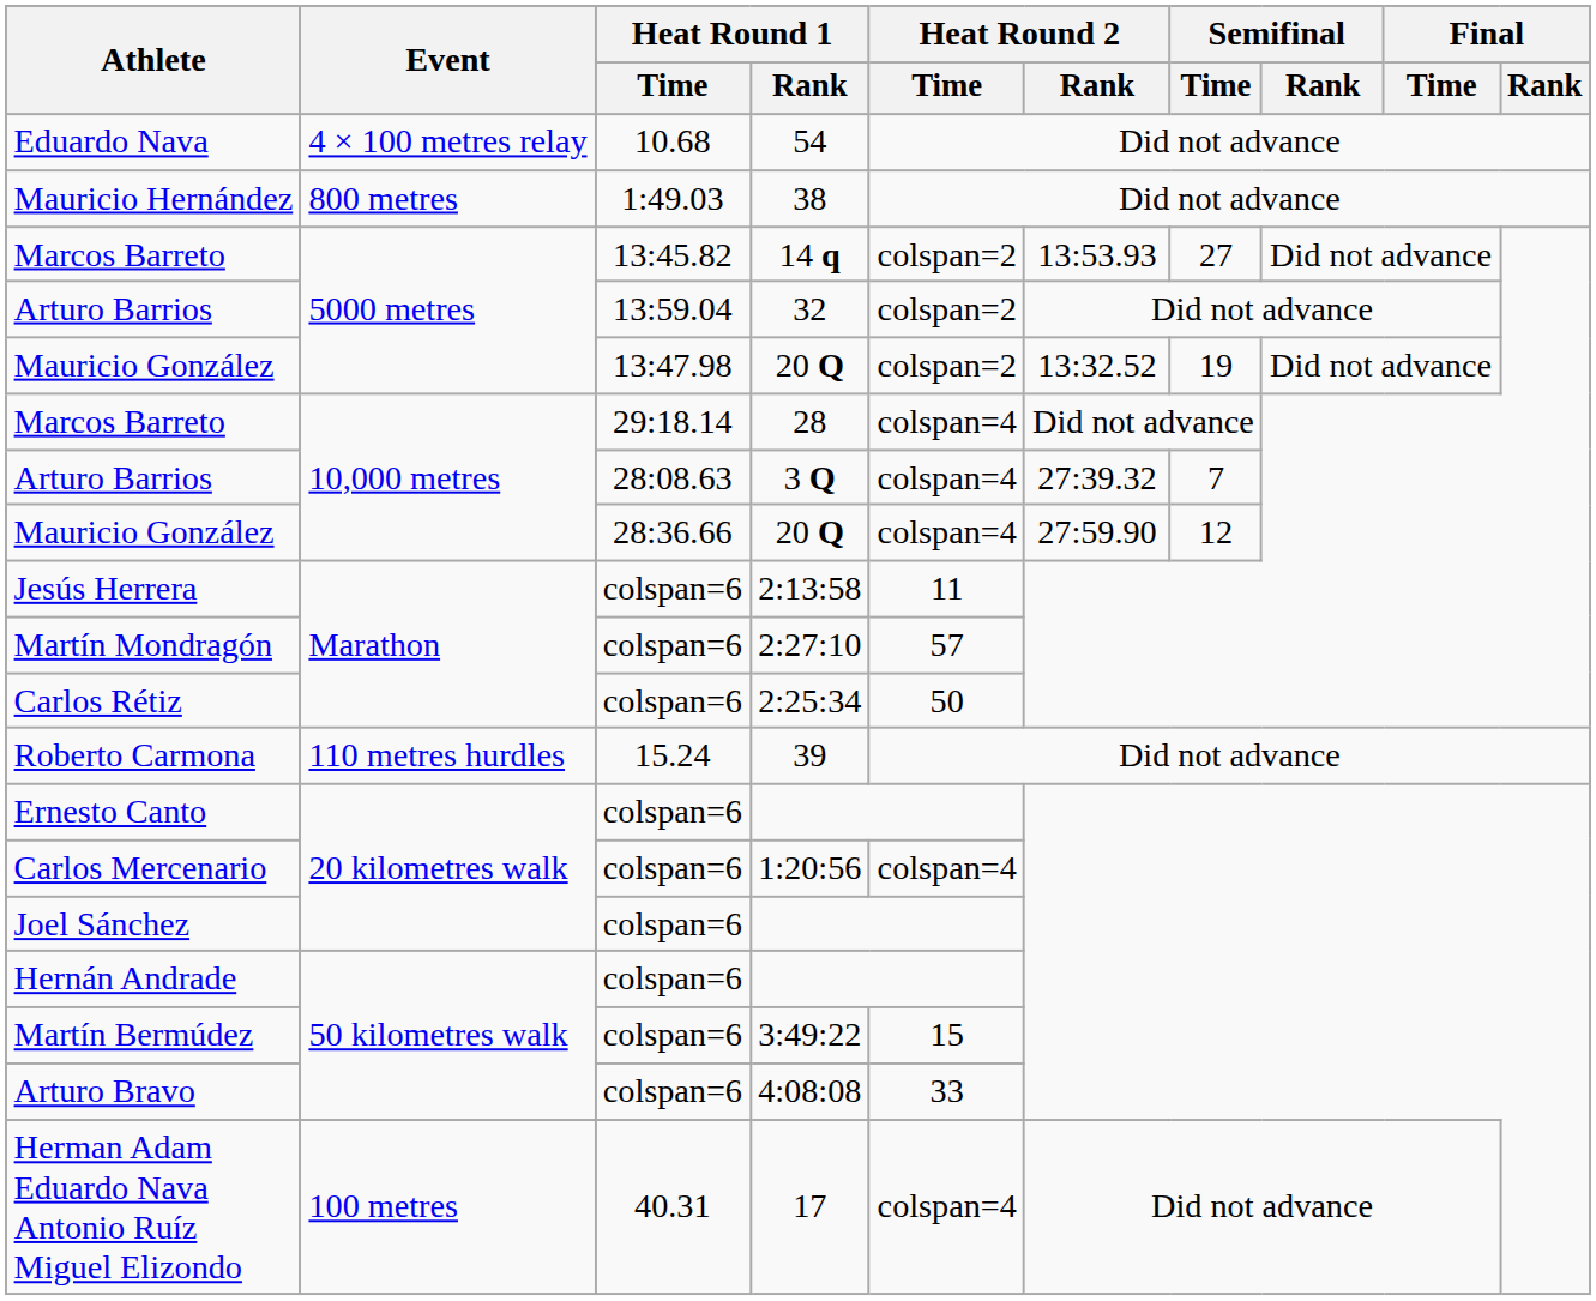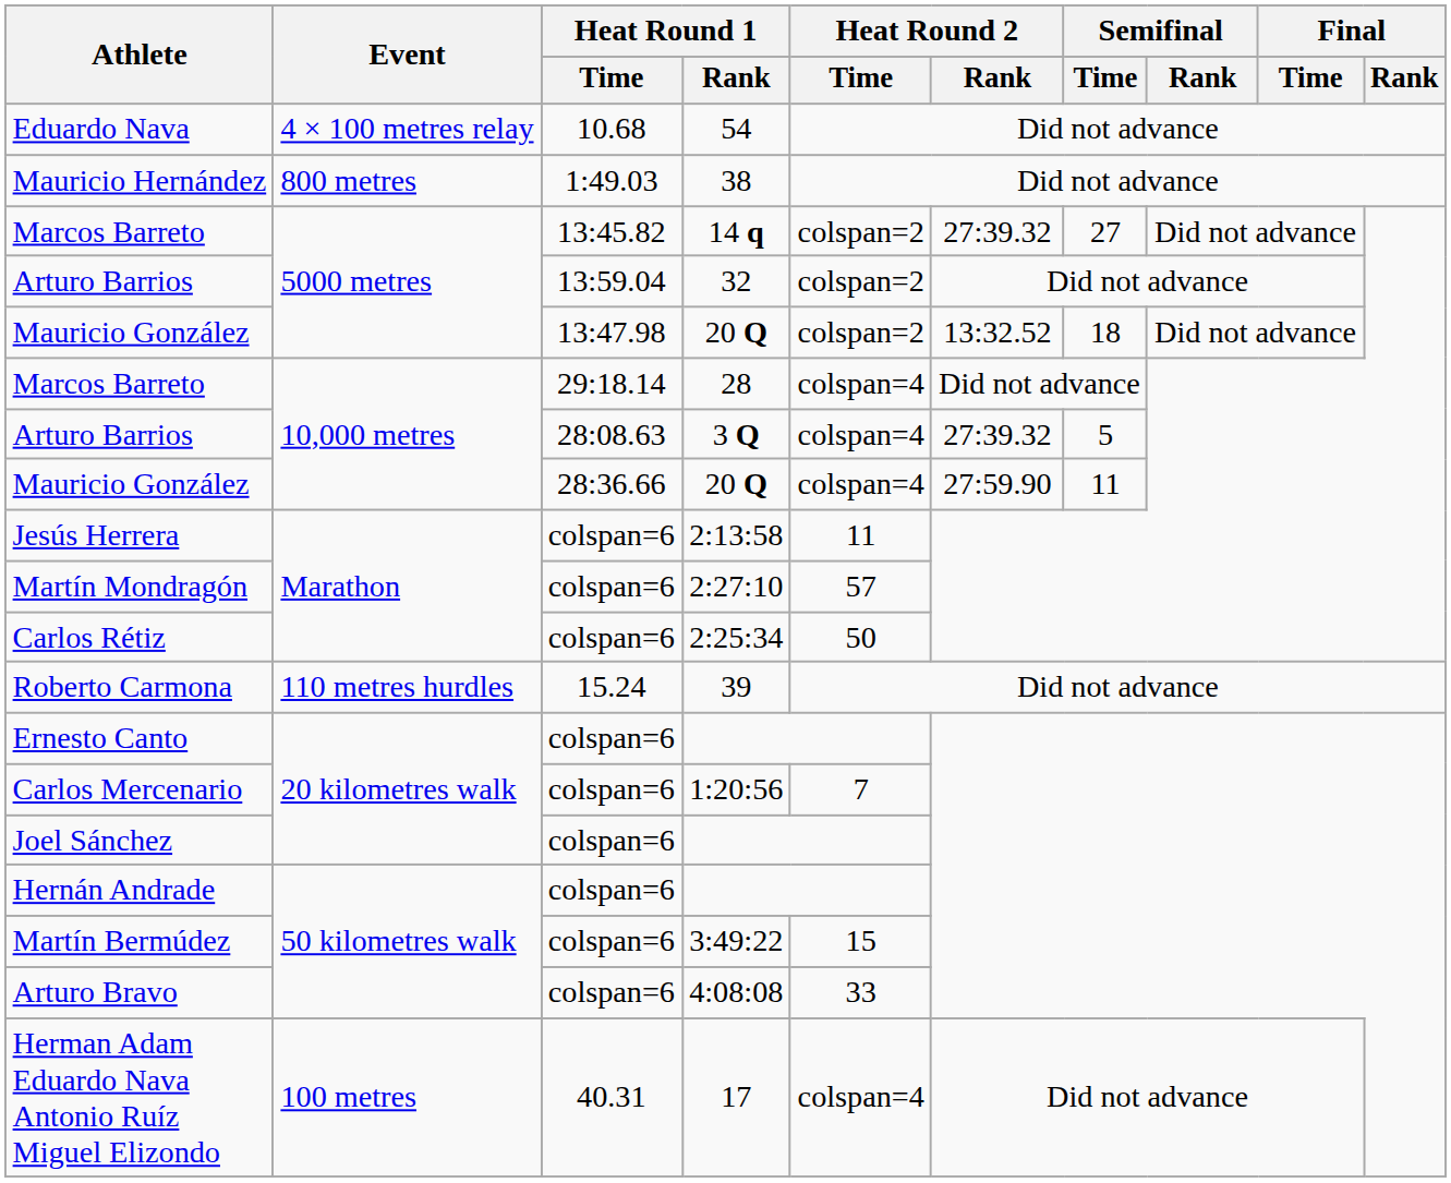Marcos Barreto / 13:45.82 | Heat Round 2 / Rank: 13:53.93 -> 27:39.32
Mauricio González / 13:47.98 | Semifinal / Time: 19 -> 18
Arturo Barrios / 28:08.63 | Semifinal / Time: 7 -> 5
Mauricio González / 28:36.66 | Semifinal / Time: 12 -> 11
Carlos Mercenario | Heat Round 2 / Time: colspan=4 -> 7
